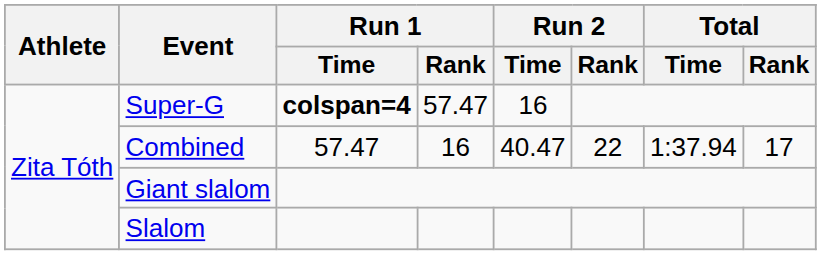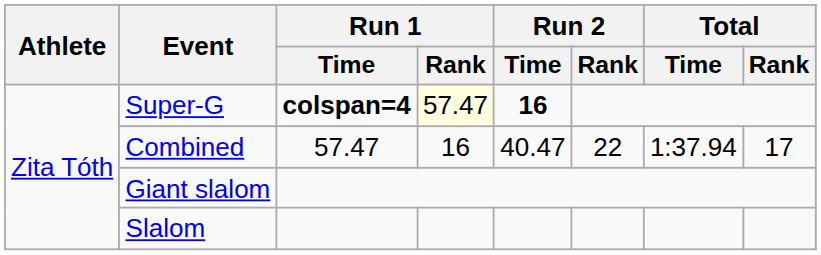Super-G | Run 1 / Rank: no background -> lightyellow background
Super-G | Run 2 / Time: normal -> bold
